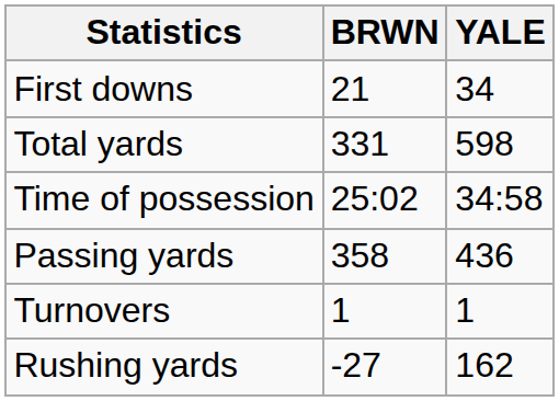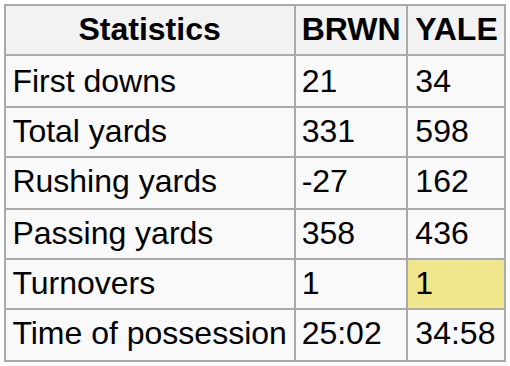rows swapped: Rushing yards <-> Time of possession
Turnovers | YALE: no background -> khaki background
